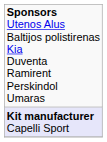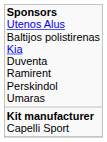row 2 | column 1: lavender background -> no background
